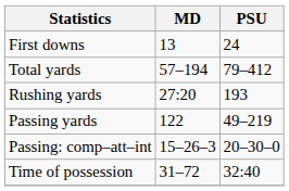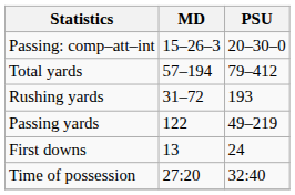rows swapped: First downs <-> Passing: comp–att–int
Rushing yards | MD: 27:20 -> 31–72
Time of possession | MD: 31–72 -> 27:20
